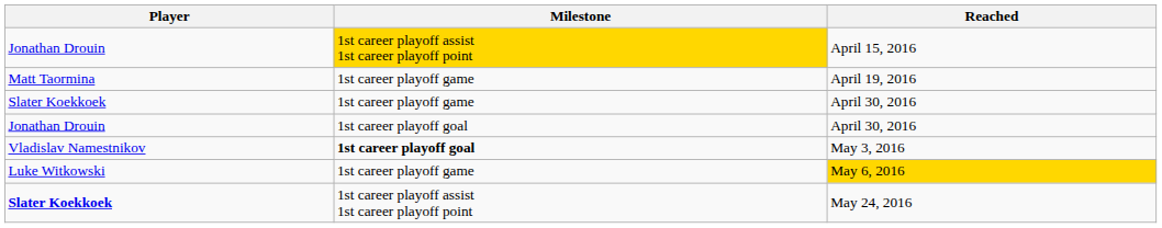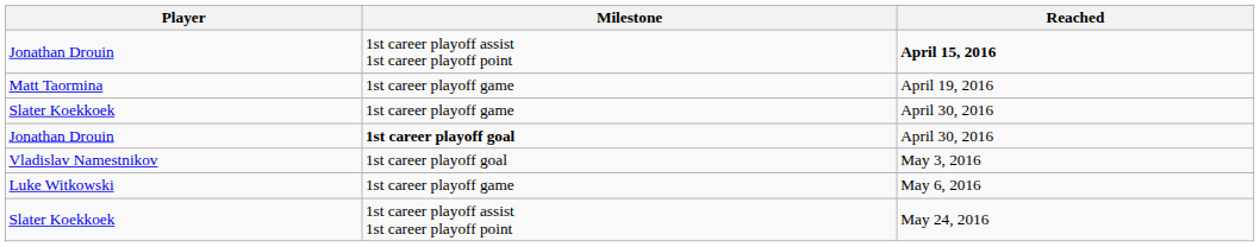row 2 | Milestone: gold background -> no background
row 2 | Reached: normal -> bold
row 5 | Milestone: normal -> bold
row 6 | Milestone: bold -> normal
row 7 | Reached: gold background -> no background
row 8 | Player: bold -> normal
